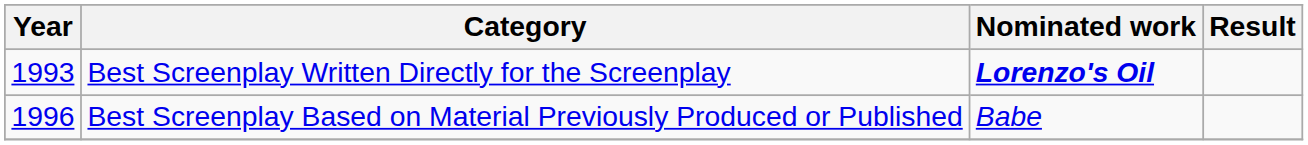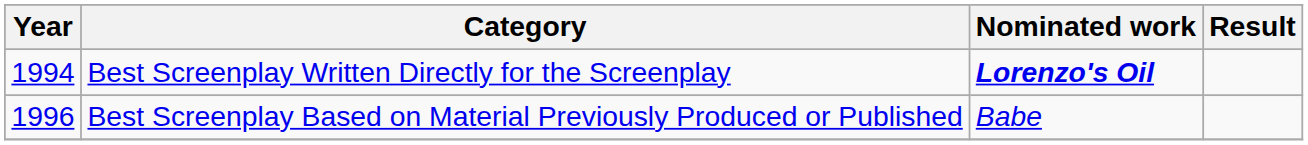Best Screenplay Written Directly for the Screenplay | Year: 1993 -> 1994
